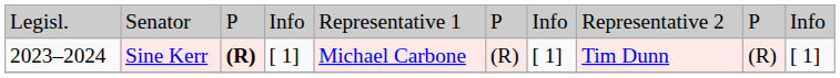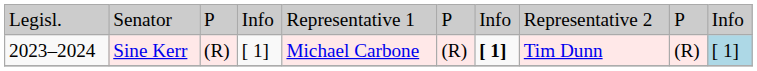Sine Kerr | column 3: bold -> normal
Sine Kerr | column 7: normal -> bold
Sine Kerr | column 10: no background -> lightblue background
